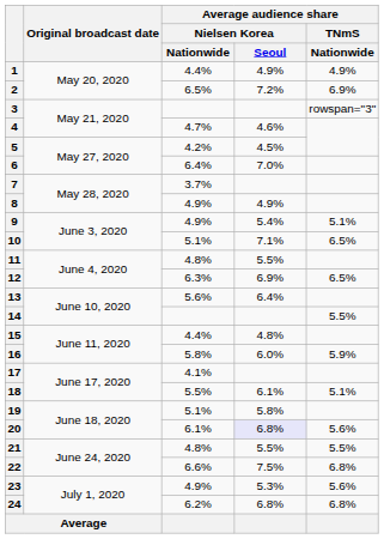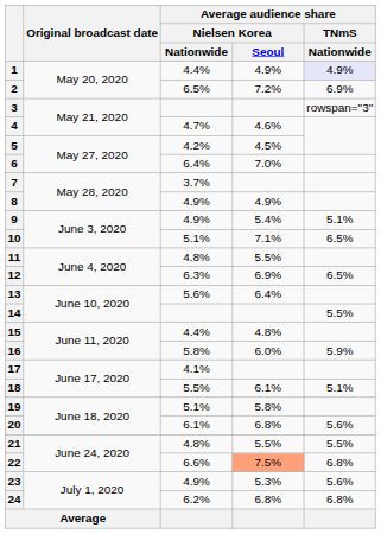1 | Average audience share / TNmS / Nationwide: no background -> lavender background
20 | Average audience share / Nielsen Korea / Seoul: lavender background -> no background
22 | Average audience share / Nielsen Korea / Seoul: no background -> lightsalmon background
